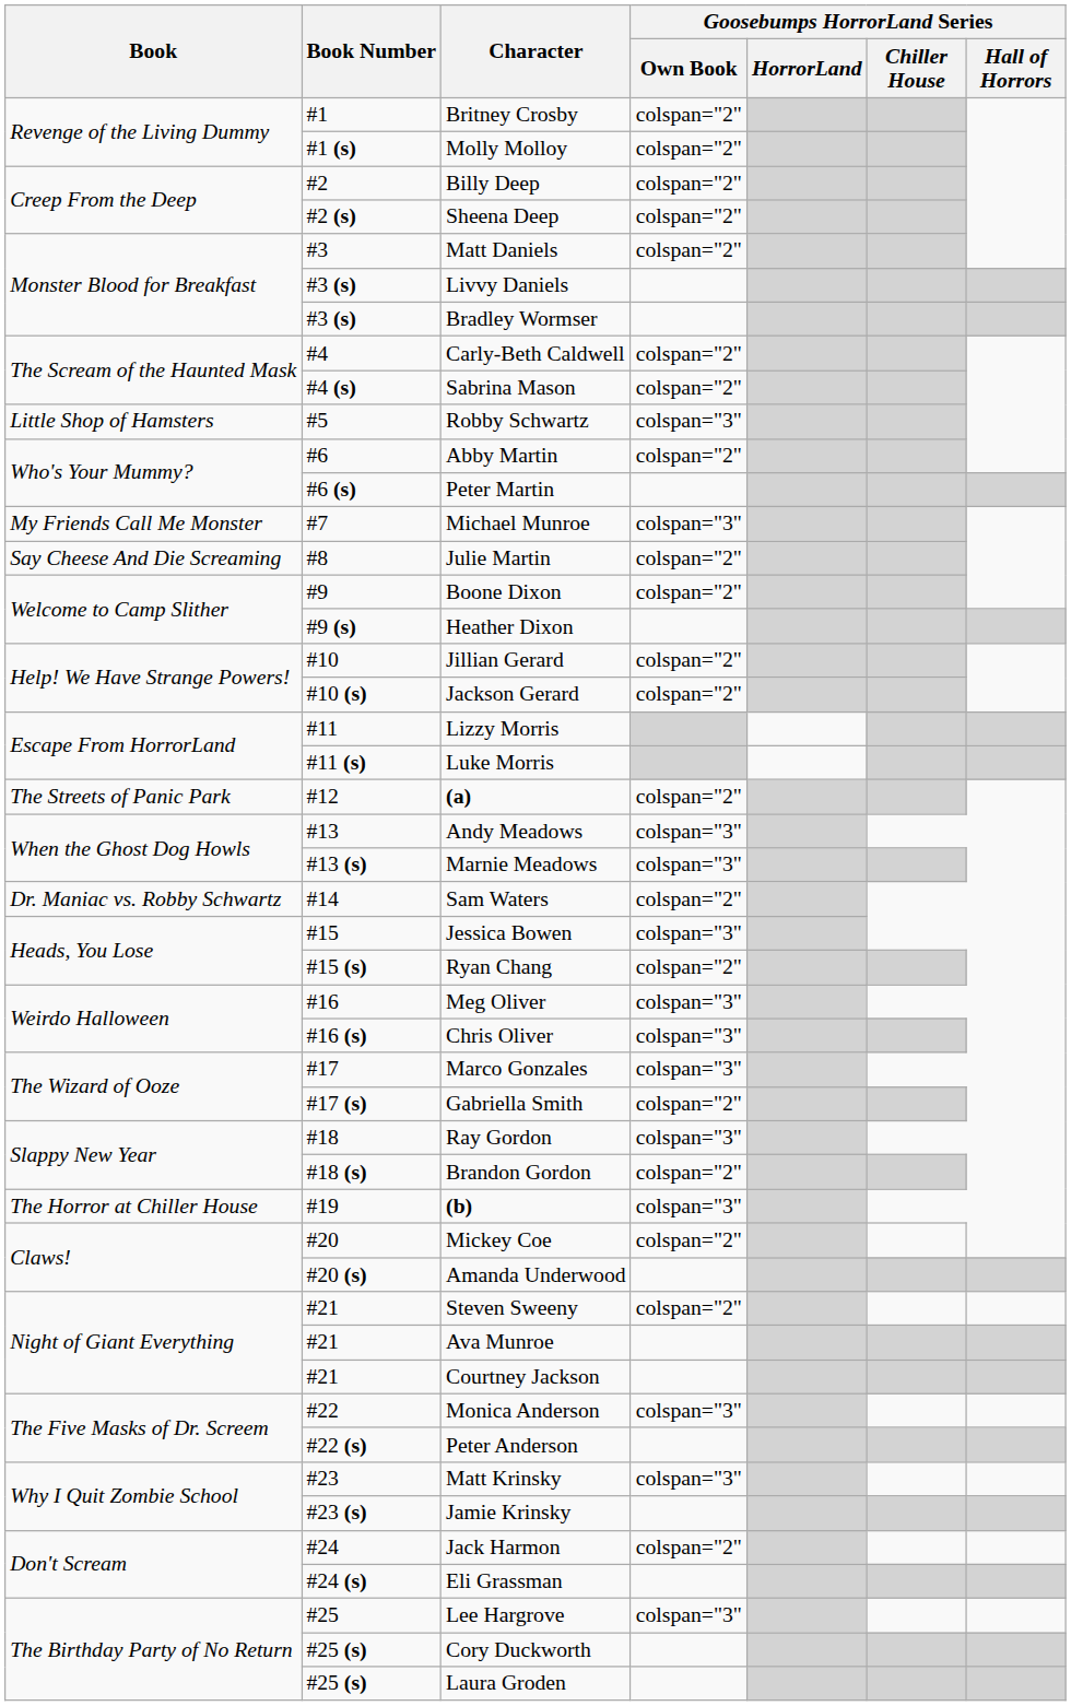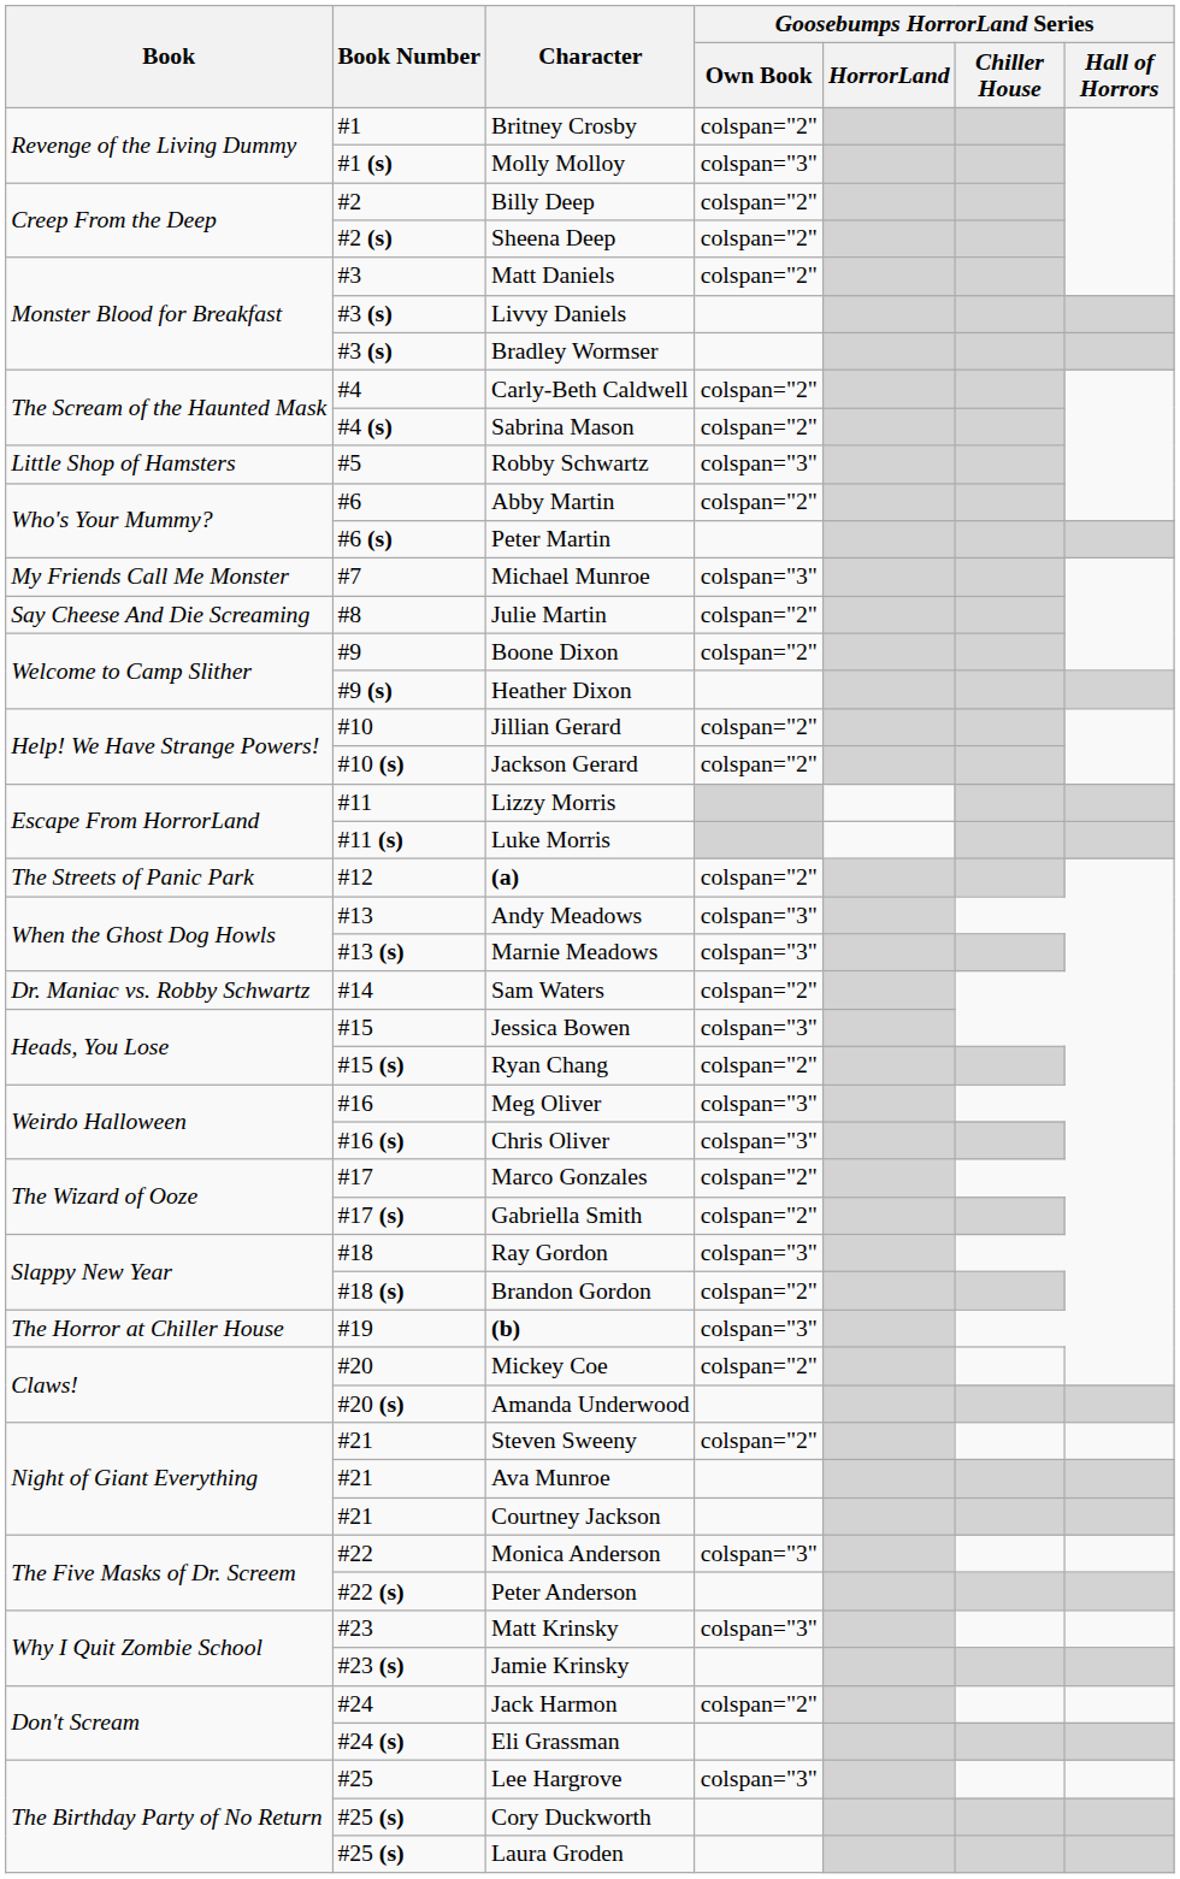Molly Molloy | Goosebumps HorrorLand Series / Own Book: colspan="2" -> colspan="3"
Marco Gonzales | Goosebumps HorrorLand Series / Own Book: colspan="3" -> colspan="2"
